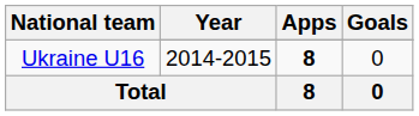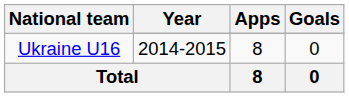2014-2015 | Apps: bold -> normal
